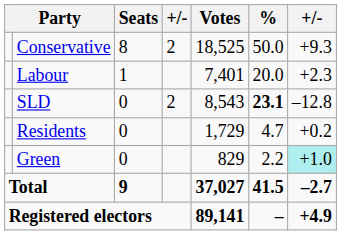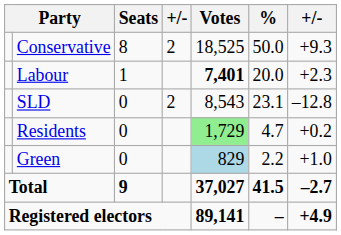Labour | Votes: normal -> bold
SLD | %: bold -> normal
Residents | Votes: no background -> lightgreen background
Green | Votes: no background -> lightblue background
Green | column 7: paleturquoise background -> no background
